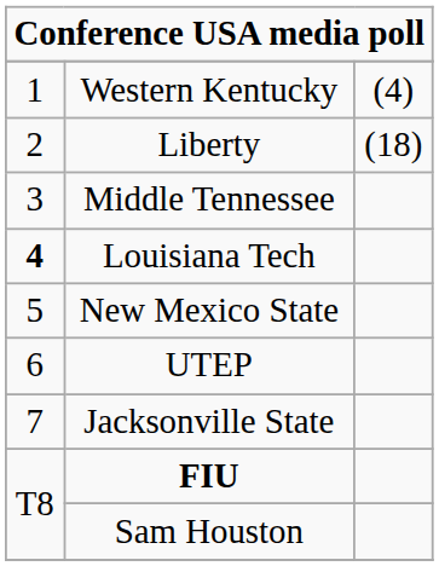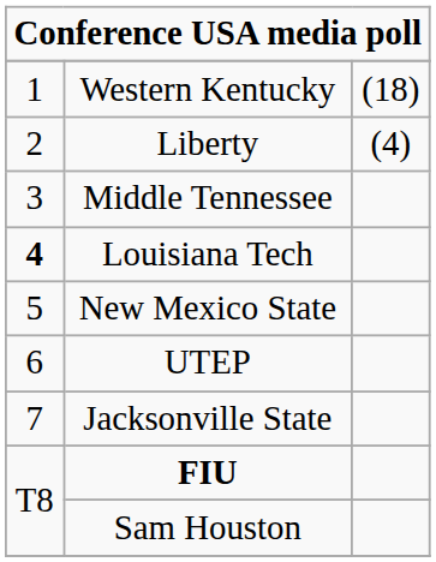Western Kentucky | column 3: (4) -> (18)
Liberty | column 3: (18) -> (4)
